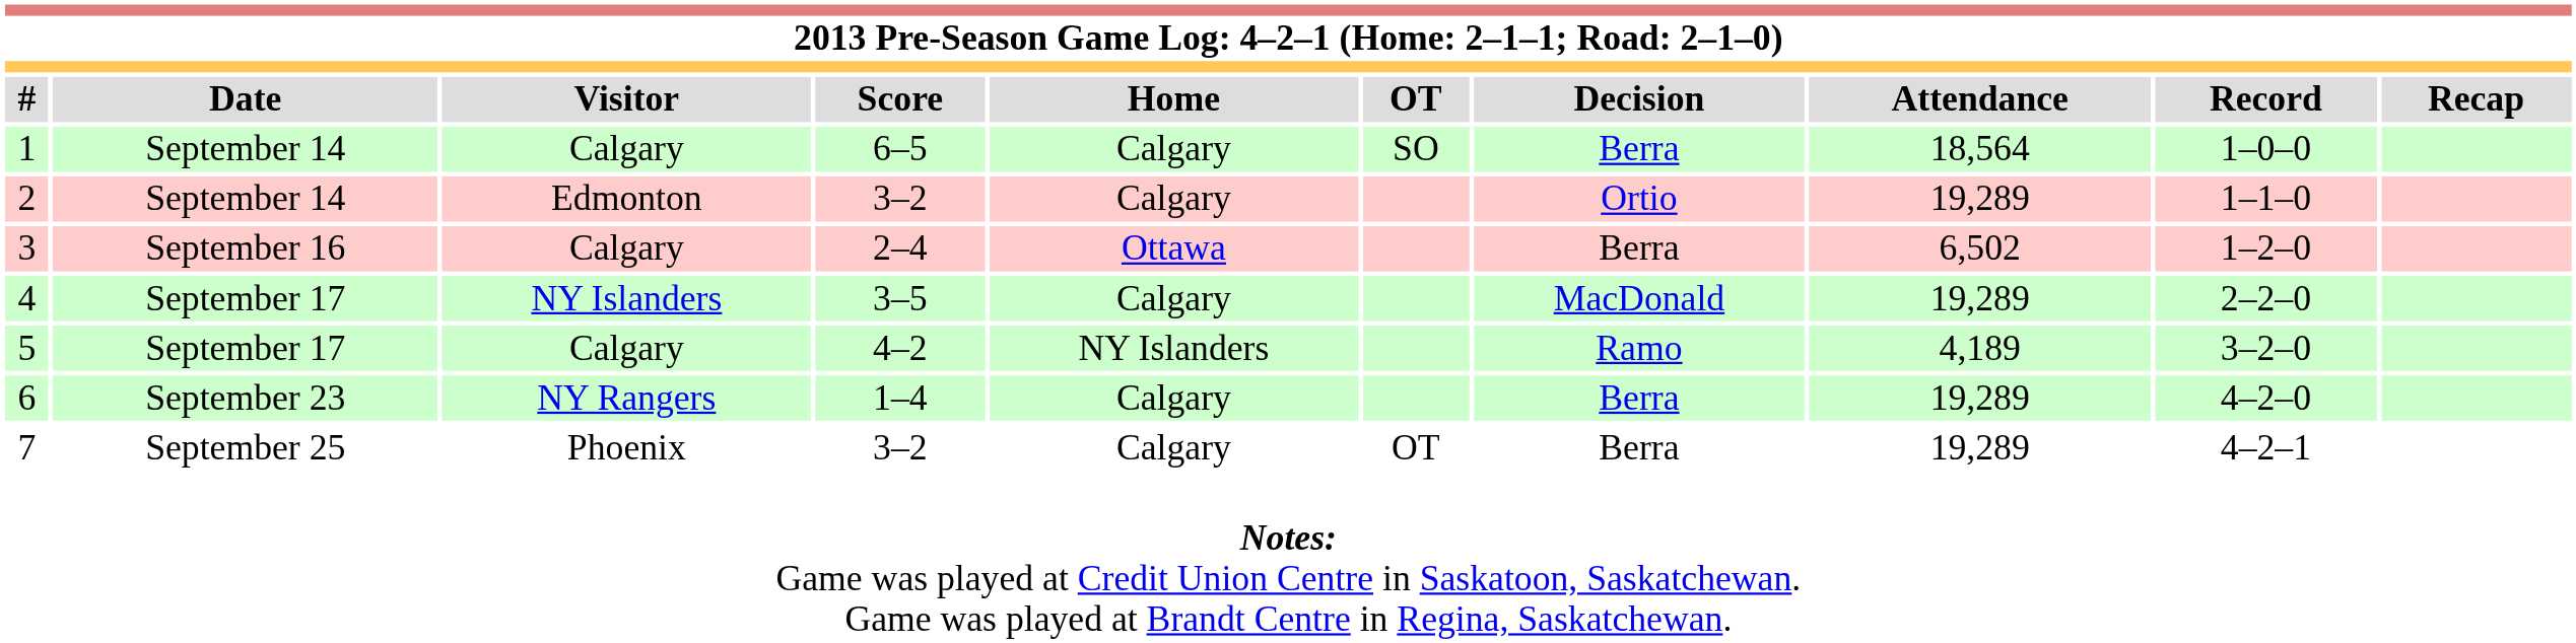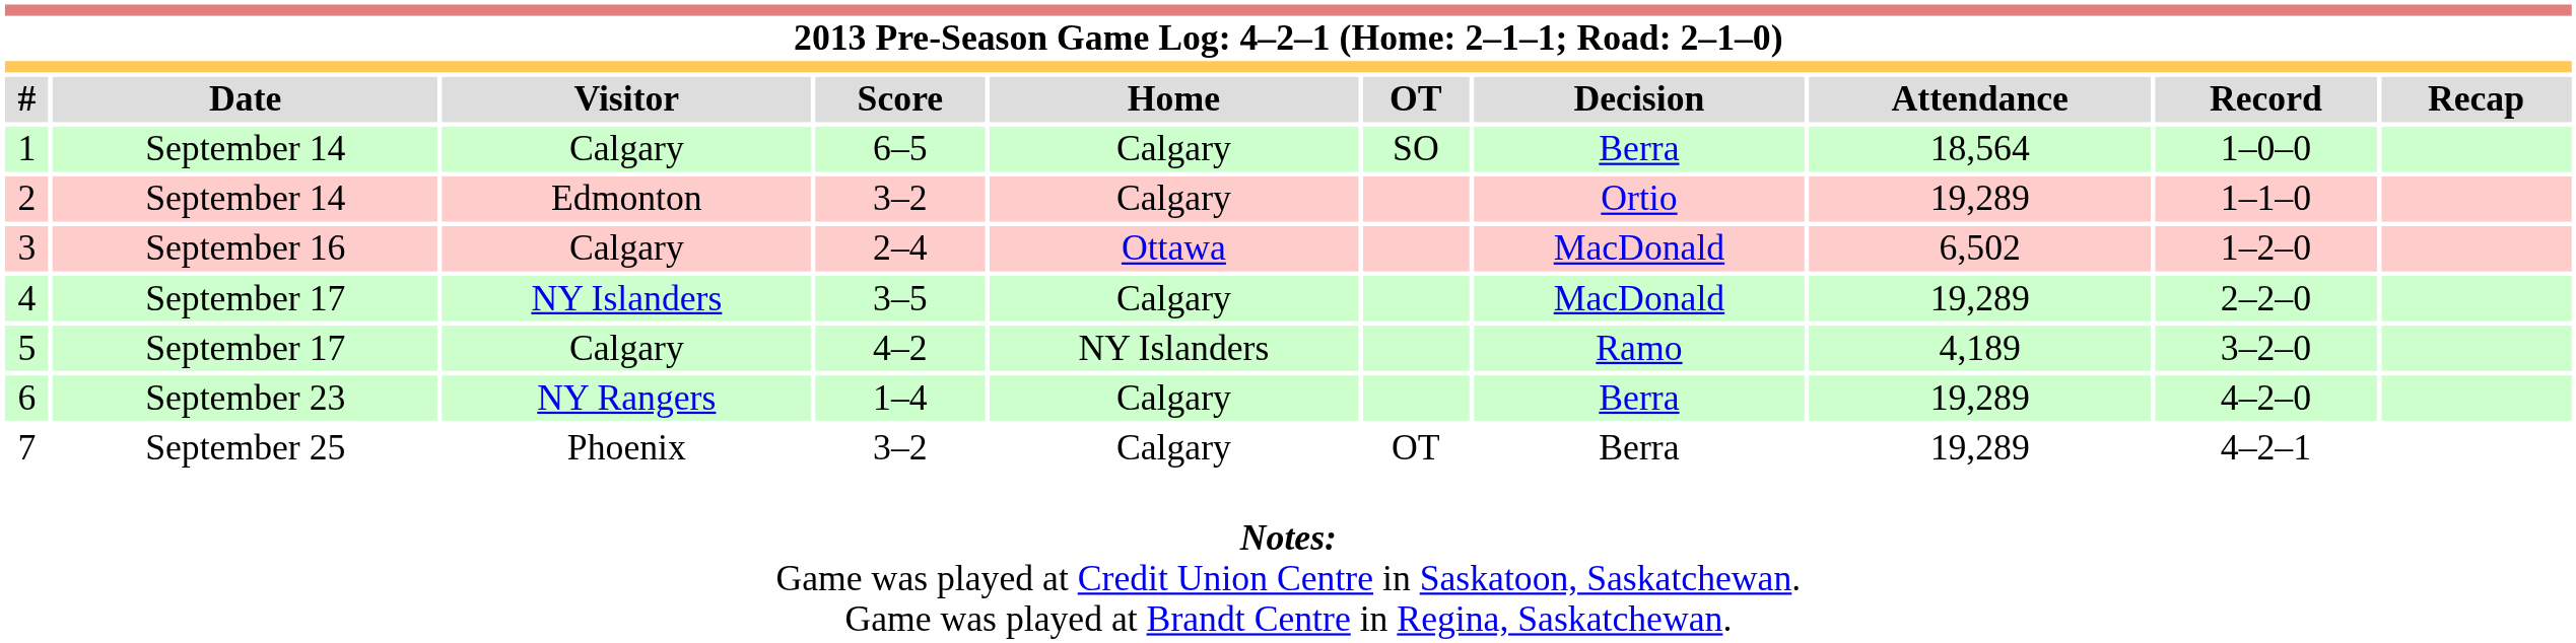3 | Decision: Berra -> MacDonald
